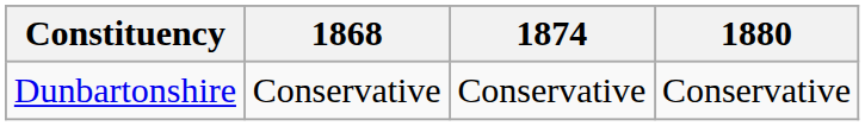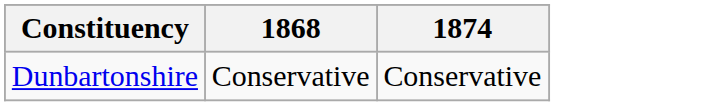- column: 1880 | Conservative
